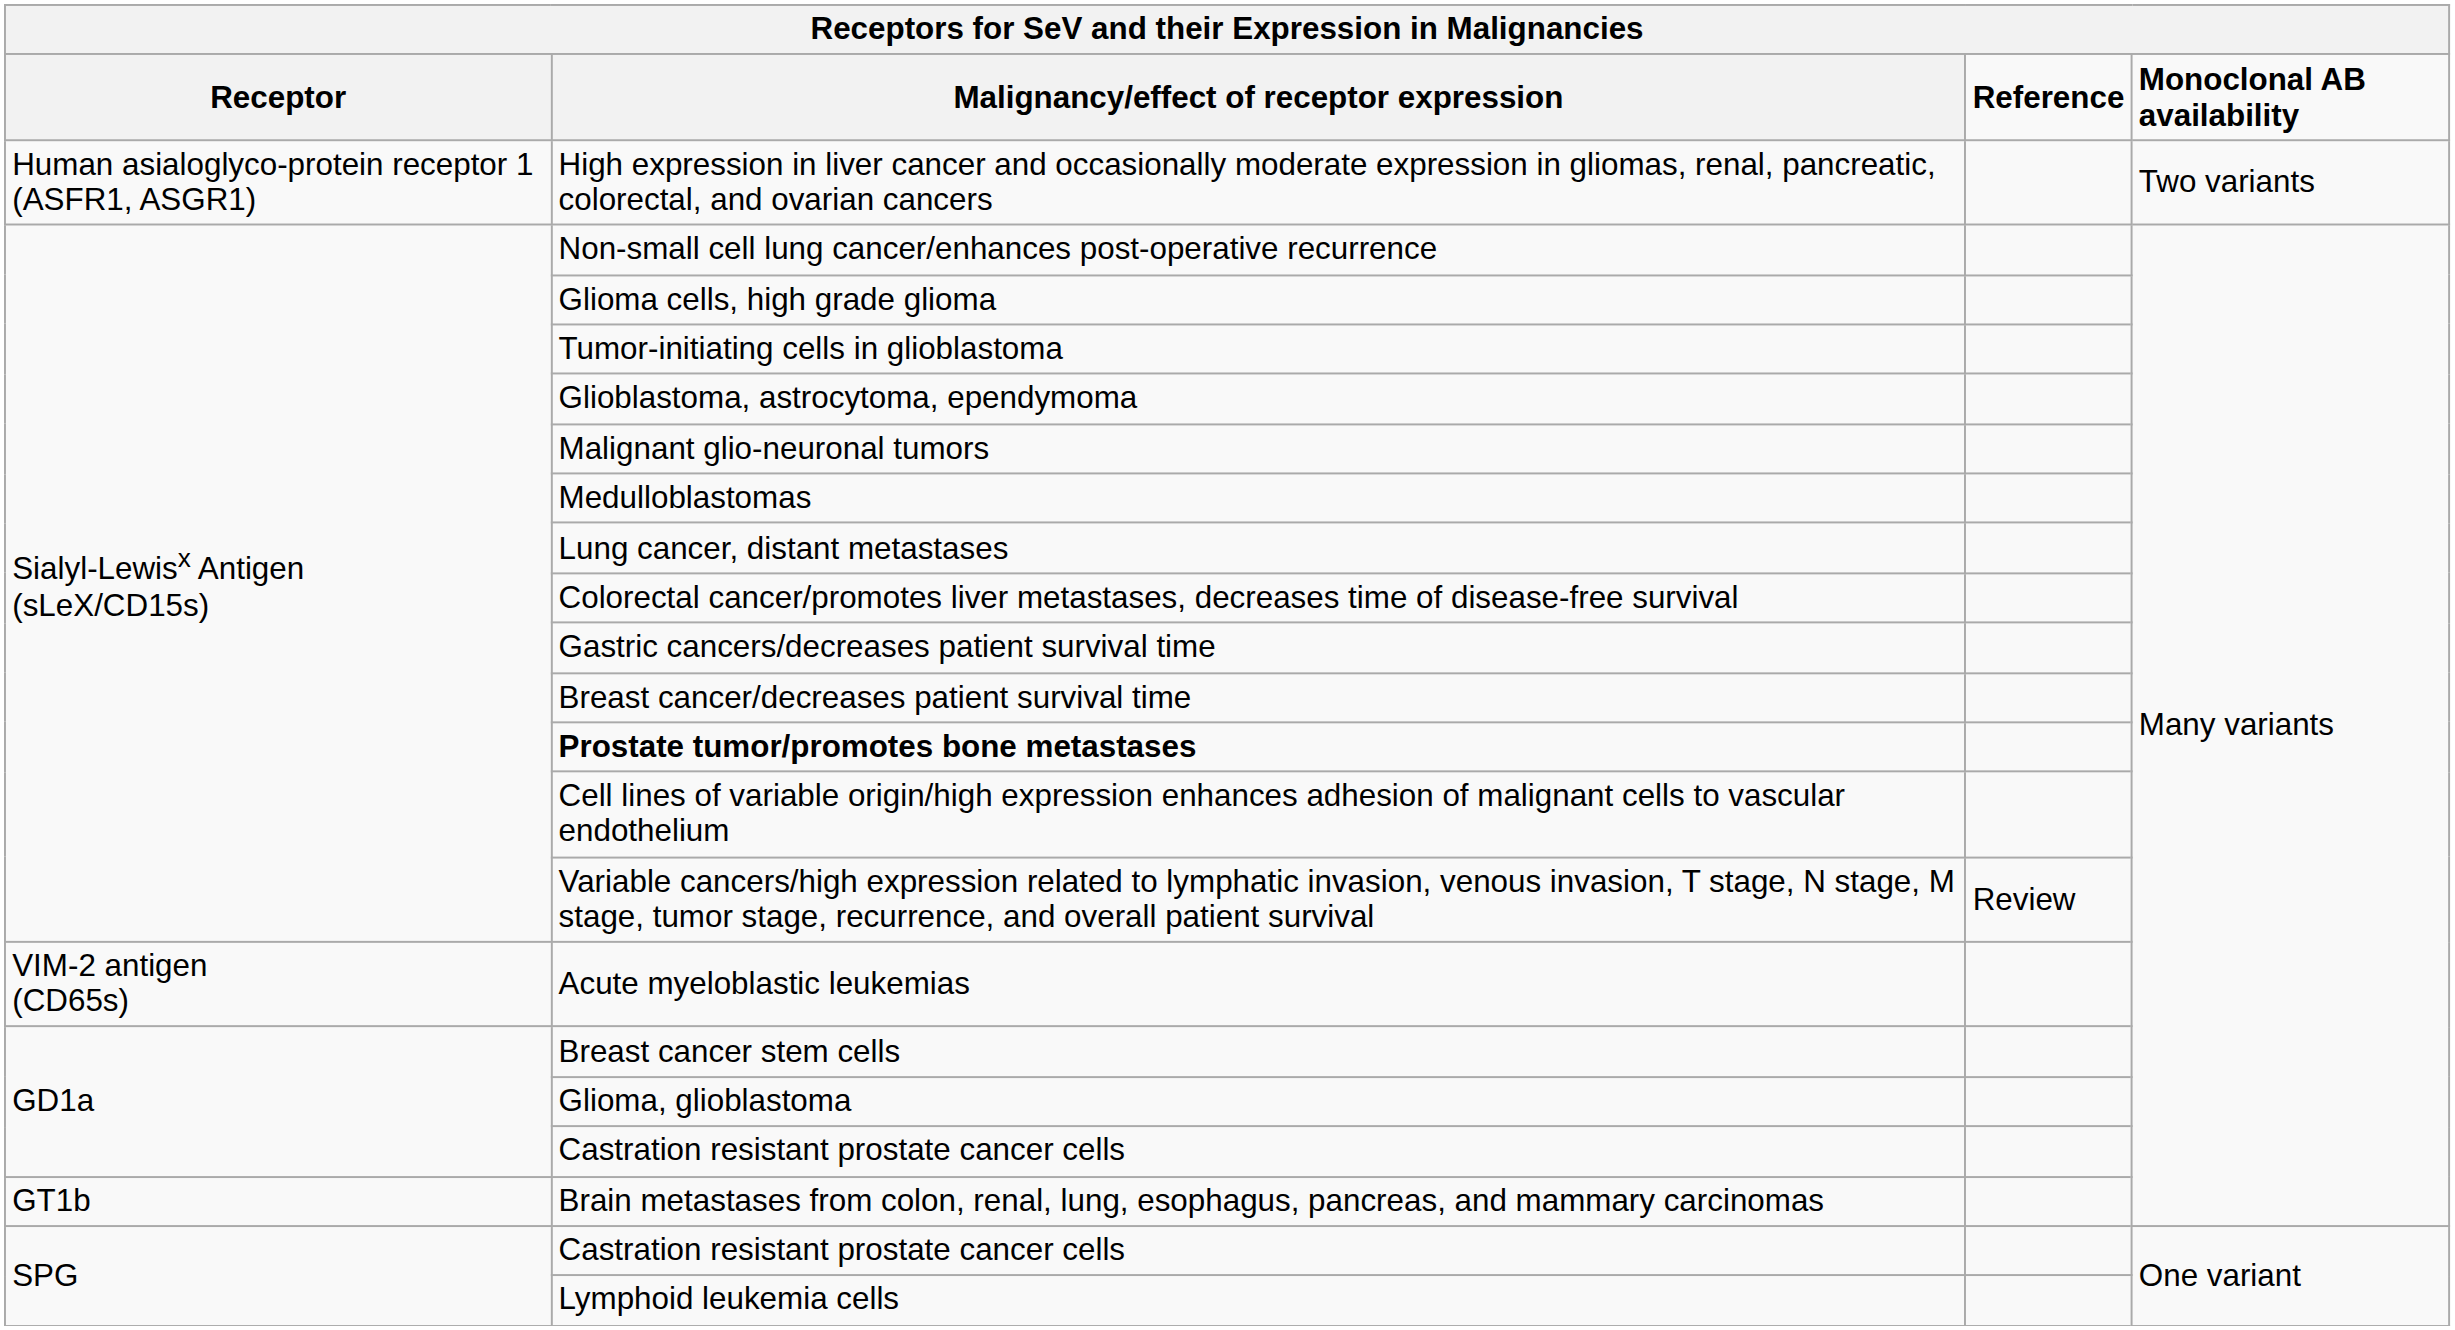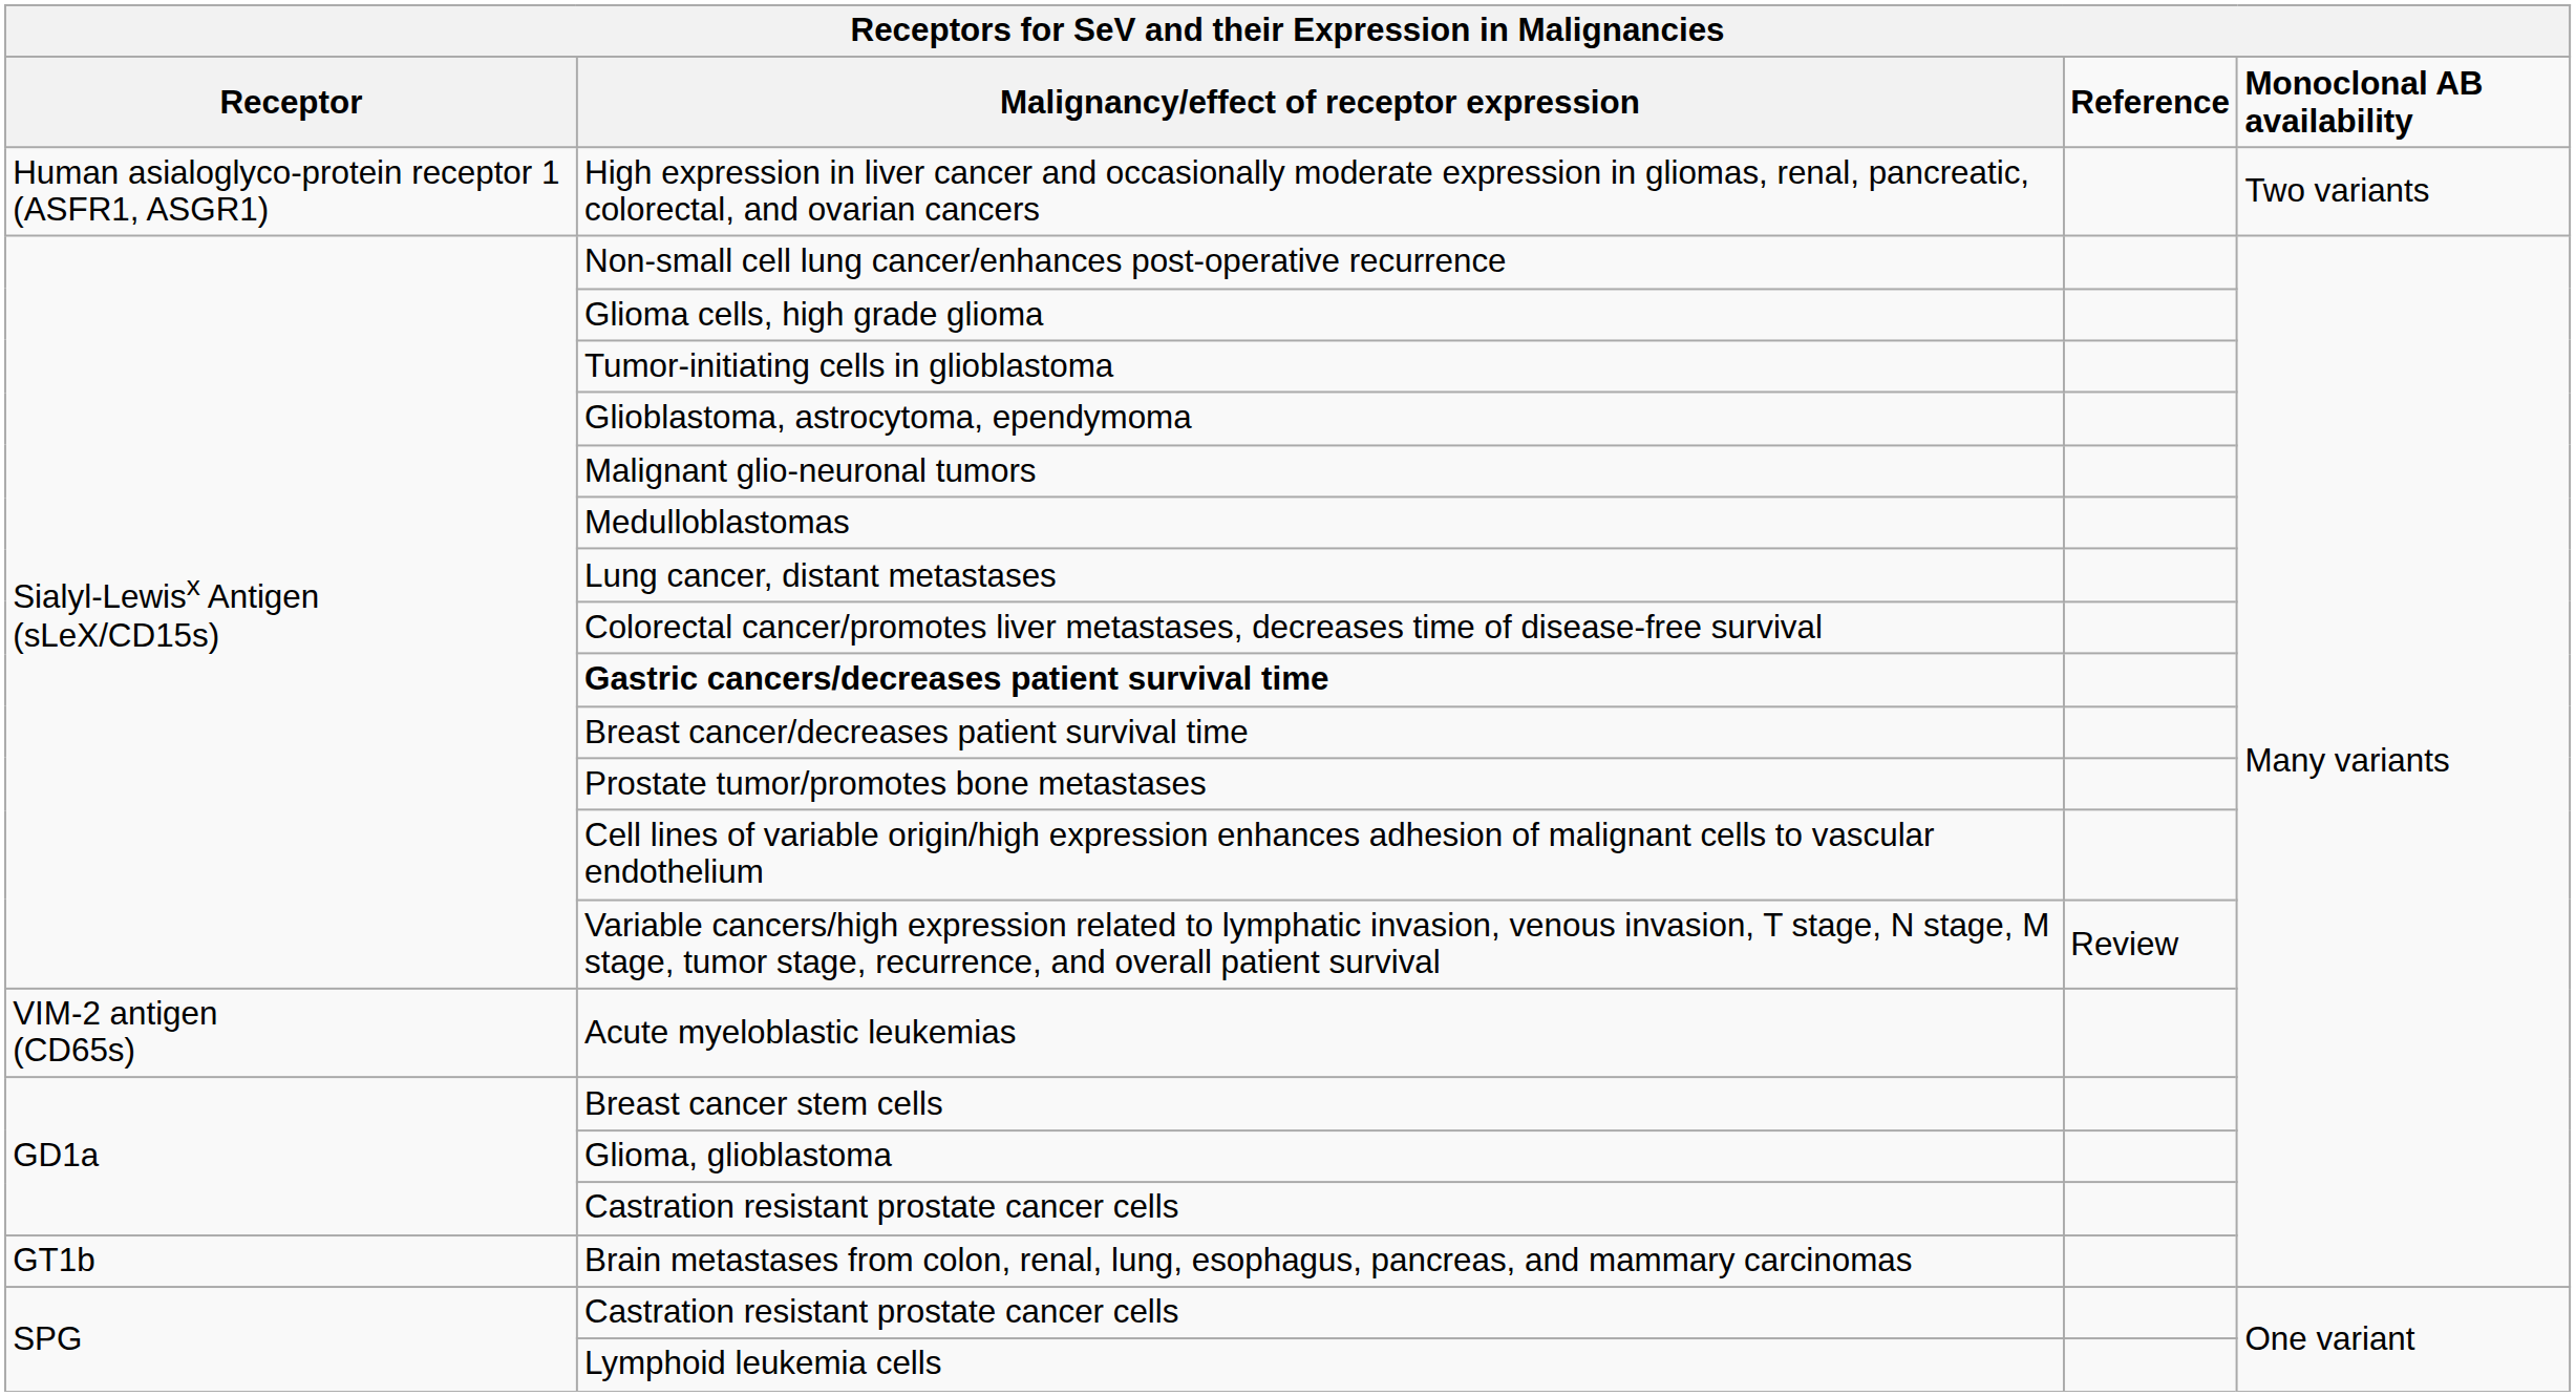Gastric cancers/decreases patient survival time | Malignancy/effect of receptor expression: normal -> bold
Prostate tumor/promotes bone metastases | Malignancy/effect of receptor expression: bold -> normal
